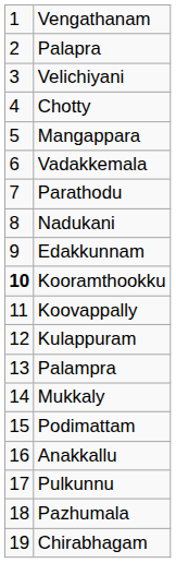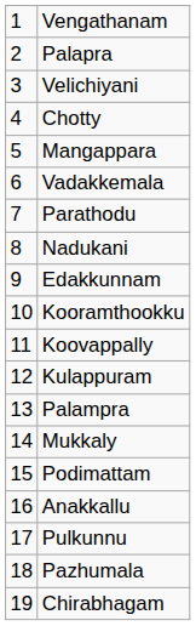Kooramthookku | column 1: bold -> normal
